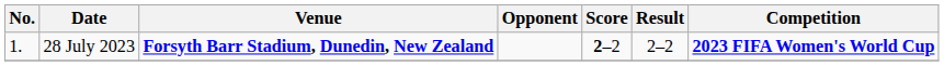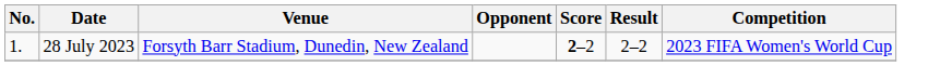28 July 2023 | Venue: bold -> normal
28 July 2023 | Competition: bold -> normal
